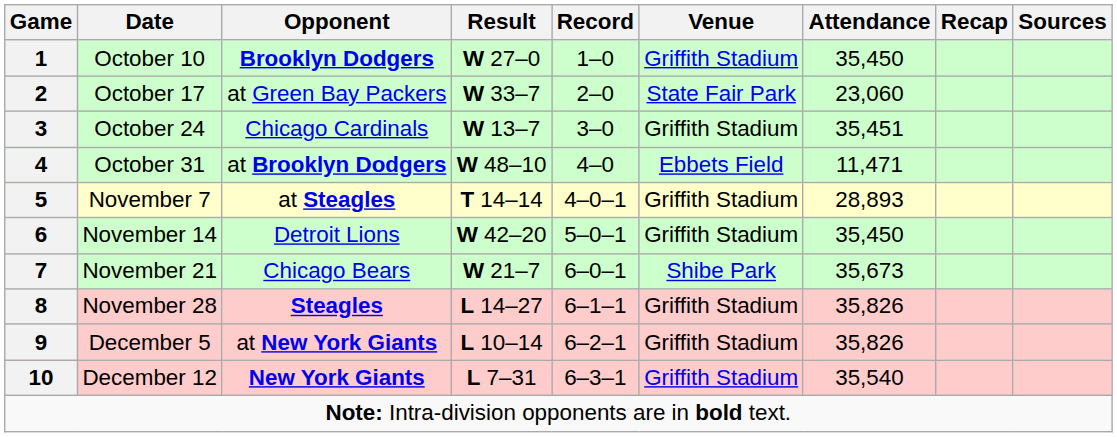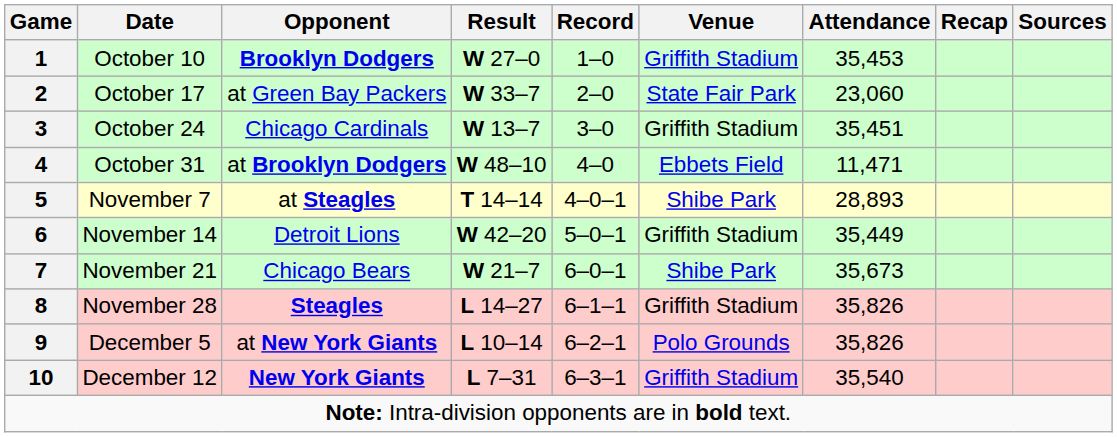1 | Attendance: 35,450 -> 35,453
5 | Venue: Griffith Stadium -> Shibe Park
6 | Attendance: 35,450 -> 35,449
9 | Venue: Griffith Stadium -> Polo Grounds
